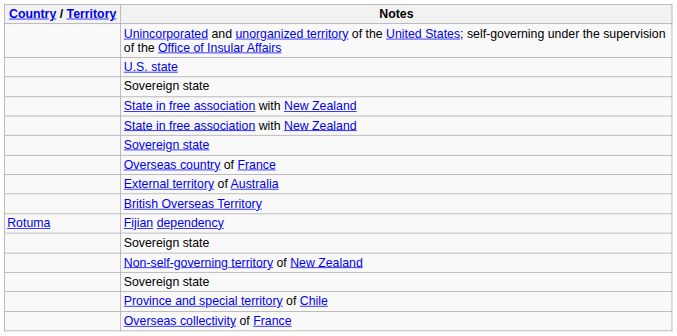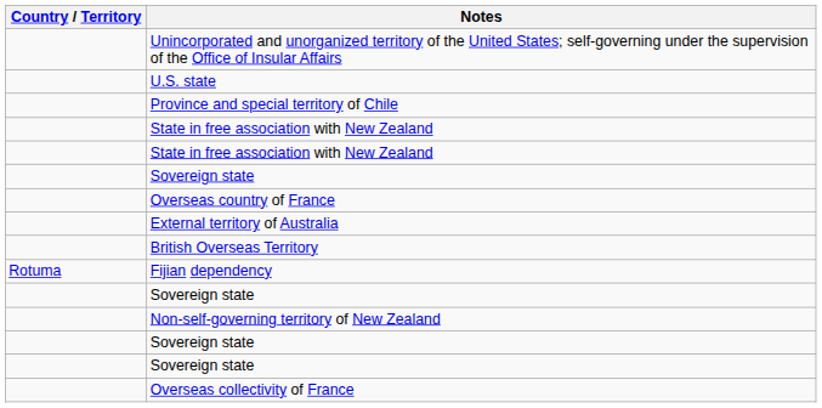row 4 | Notes: Sovereign state -> Province and special territory of Chile
row 15 | Notes: Province and special territory of Chile -> Sovereign state
